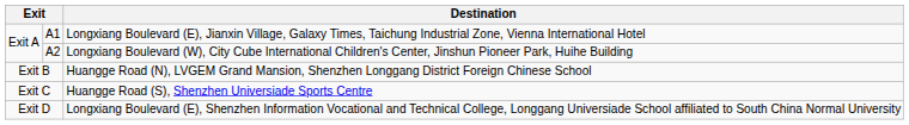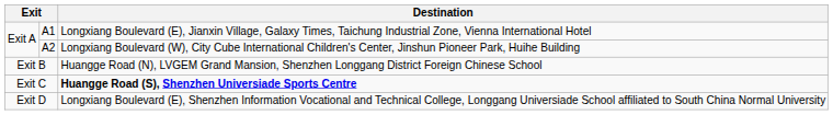Exit C | Destination: normal -> bold
